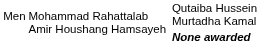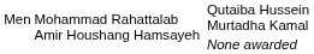row 2 | column 3: bold -> normal
